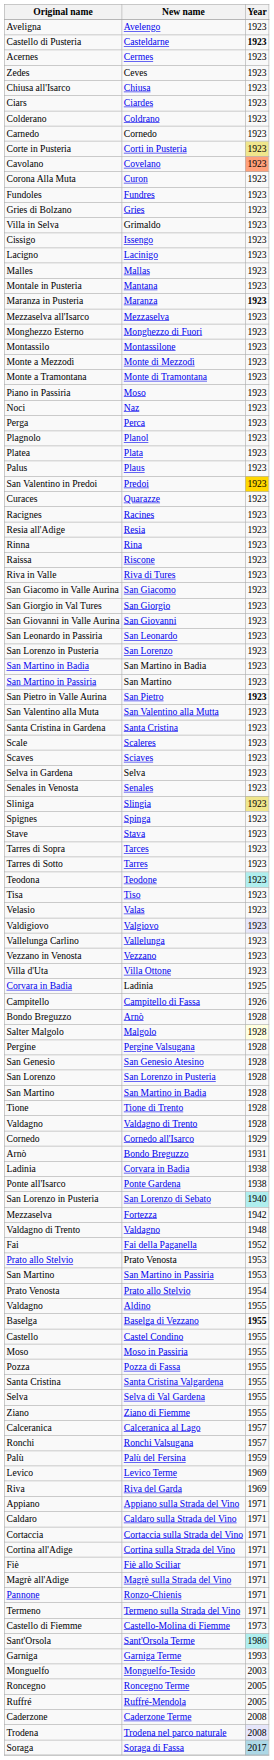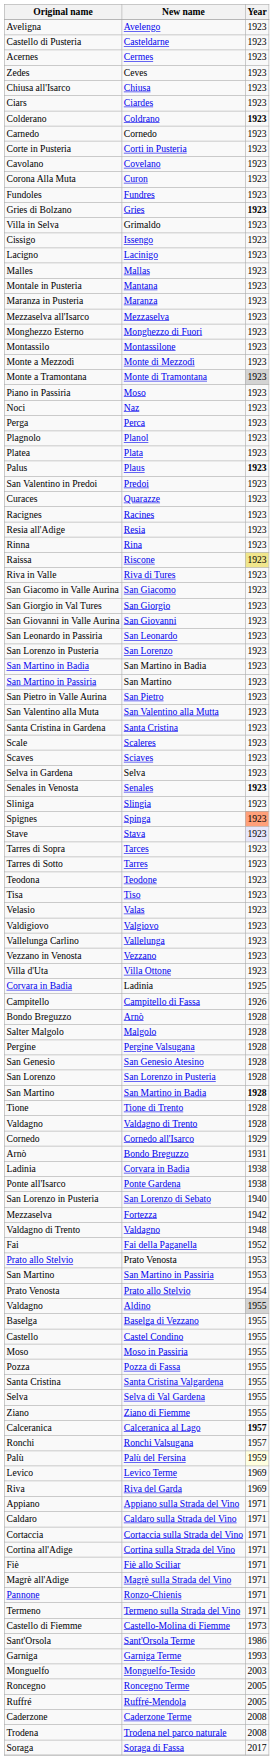Casteldarne | Year: bold -> normal
Coldrano | Year: normal -> bold
Corti in Pusteria | Year: khaki background -> no background
Covelano | Year: lightsalmon background -> no background
Gries | Year: normal -> bold
Maranza | Year: bold -> normal
Monte di Tramontana | Year: no background -> lightgrey background
Plaus | Year: normal -> bold
Predoi | Year: gold background -> no background
Riscone | Year: no background -> khaki background
San Pietro | Year: bold -> normal
Senales | Year: normal -> bold
Slingia | Year: khaki background -> no background
Spinga | Year: no background -> lightsalmon background
Stava | Year: no background -> lavender background
Teodone | Year: paleturquoise background -> no background
Valgiovo | Year: lavender background -> no background
Malgolo | Year: lightyellow background -> no background
San Martino / San Martino in Badia | Year: normal -> bold
San Lorenzo di Sebato | Year: paleturquoise background -> no background
Aldino | Year: no background -> lightgrey background
Baselga di Vezzano | Year: bold -> normal
Calceranica al Lago | Year: normal -> bold
Palù del Fersina | Year: no background -> lightyellow background
Sant'Orsola Terme | Year: paleturquoise background -> no background
Trodena nel parco naturale | Year: lavender background -> no background
Soraga di Fassa | Year: lightblue background -> no background
